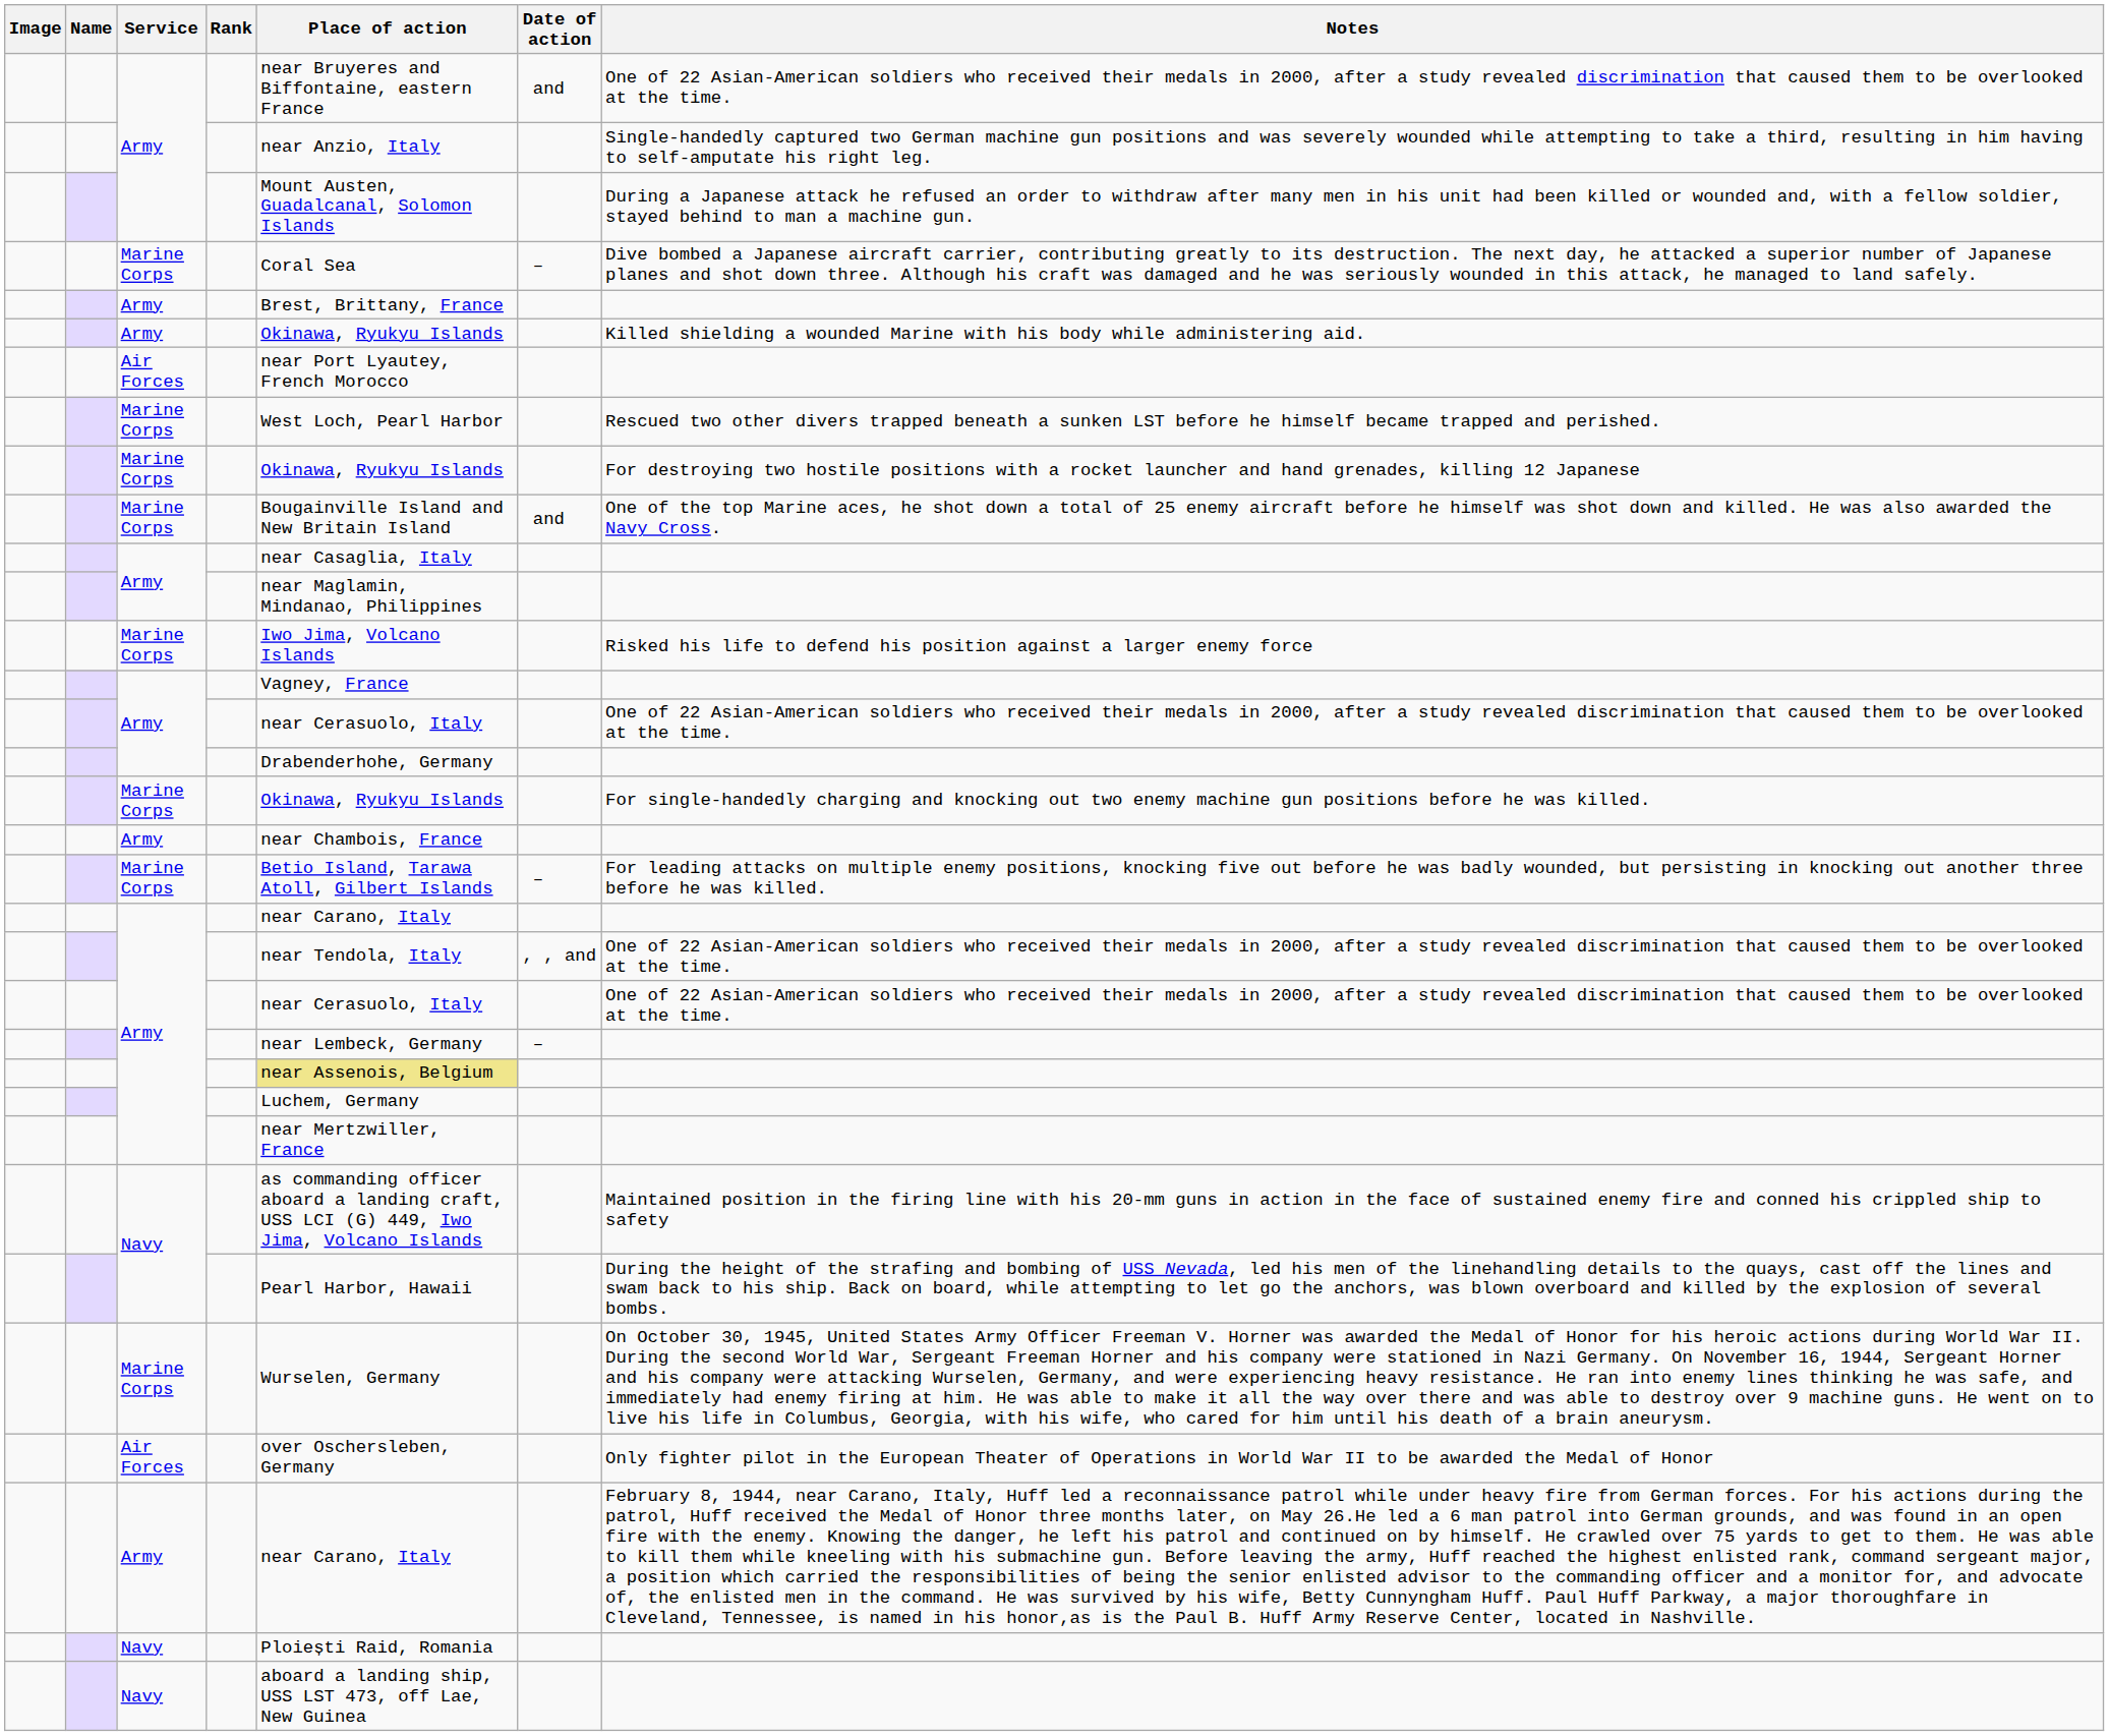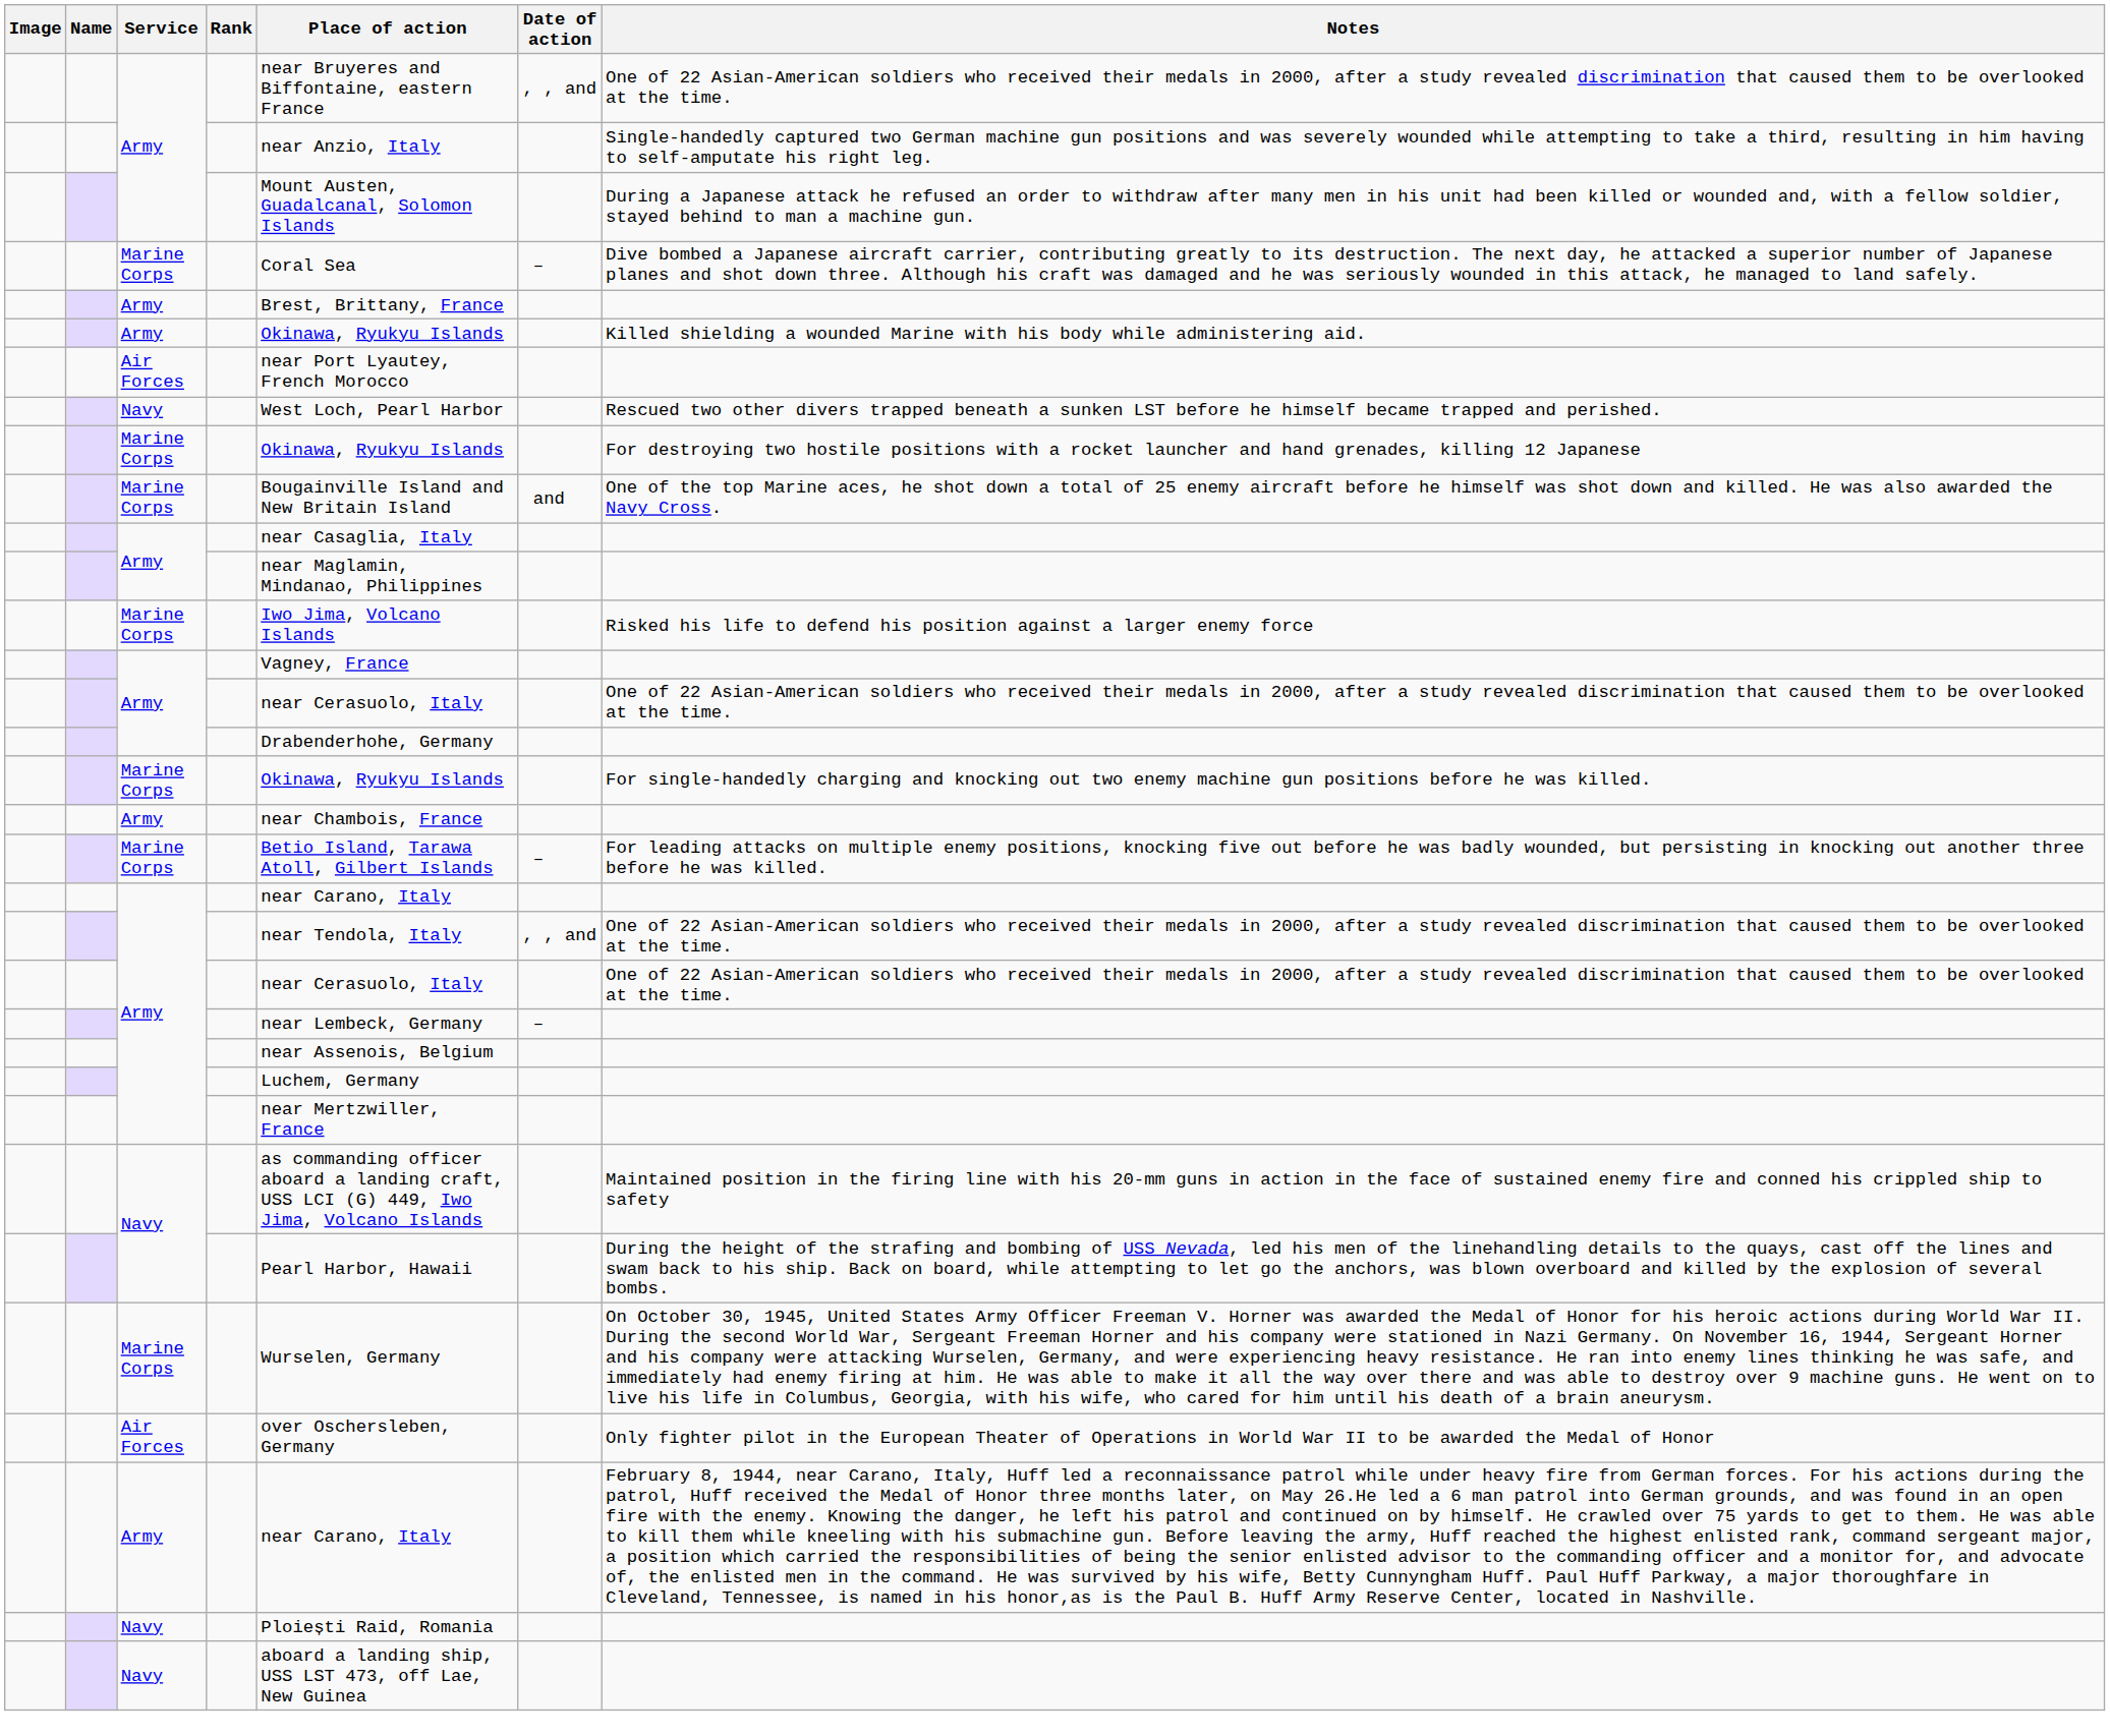row 2 | Date of action: and -> , , and
row 9 | Service: Marine Corps -> Navy
row 25 | Place of action: khaki background -> no background
